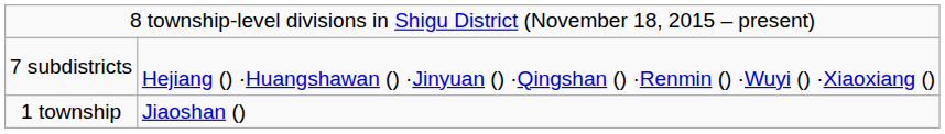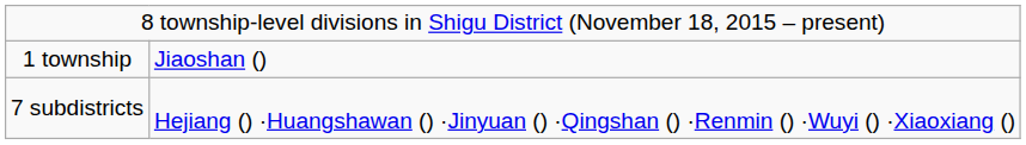rows swapped: 7 subdistricts <-> 1 township
